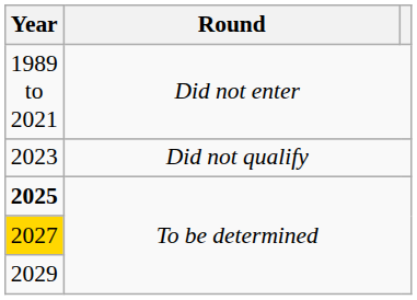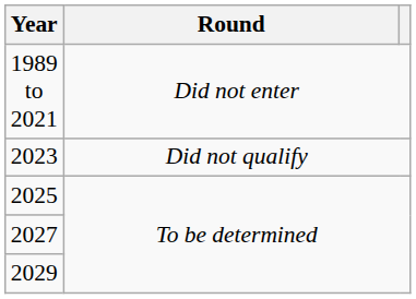2025 | Year: bold -> normal
2027 | Year: gold background -> no background
